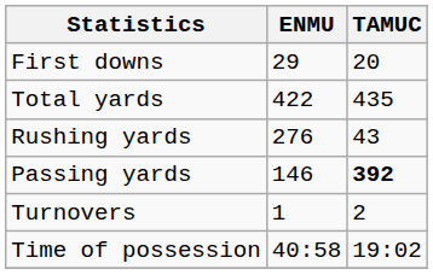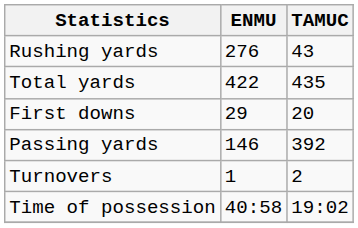rows swapped: First downs <-> Rushing yards
Passing yards | TAMUC: bold -> normal
